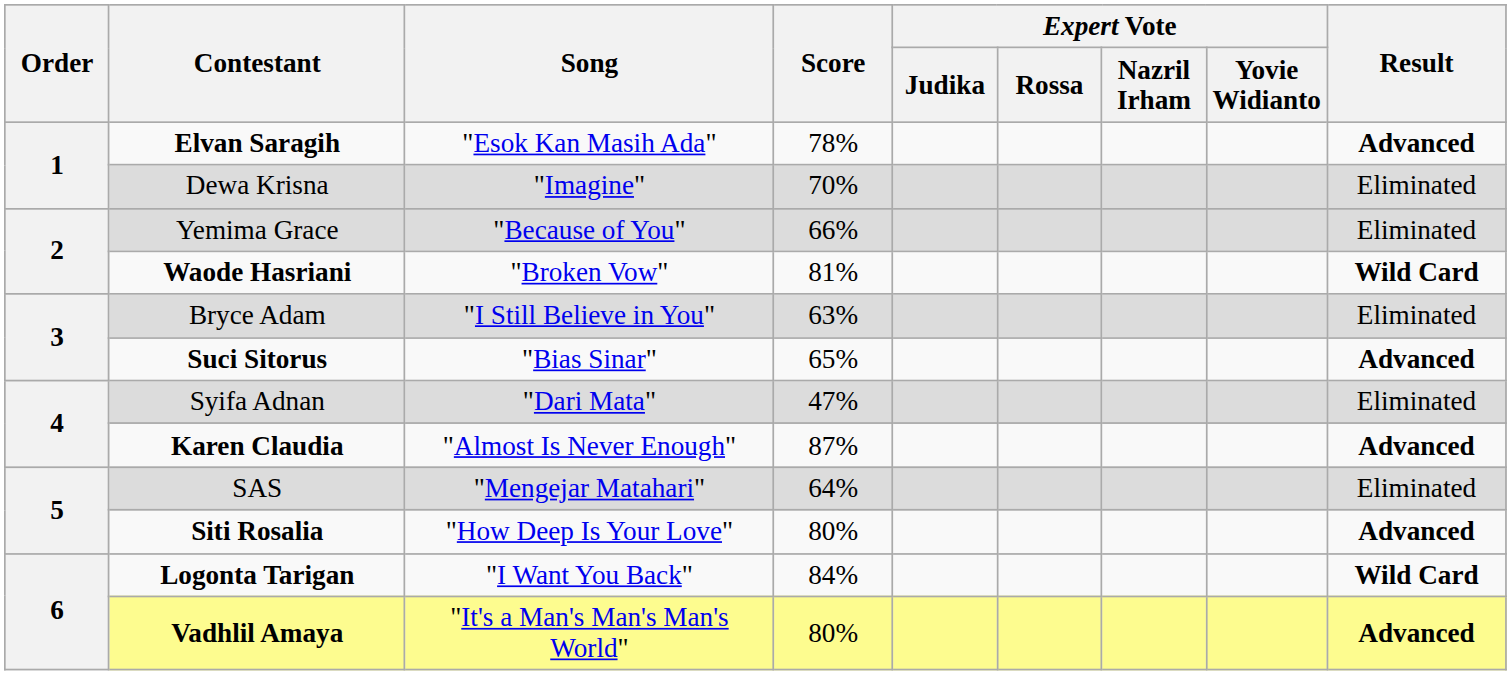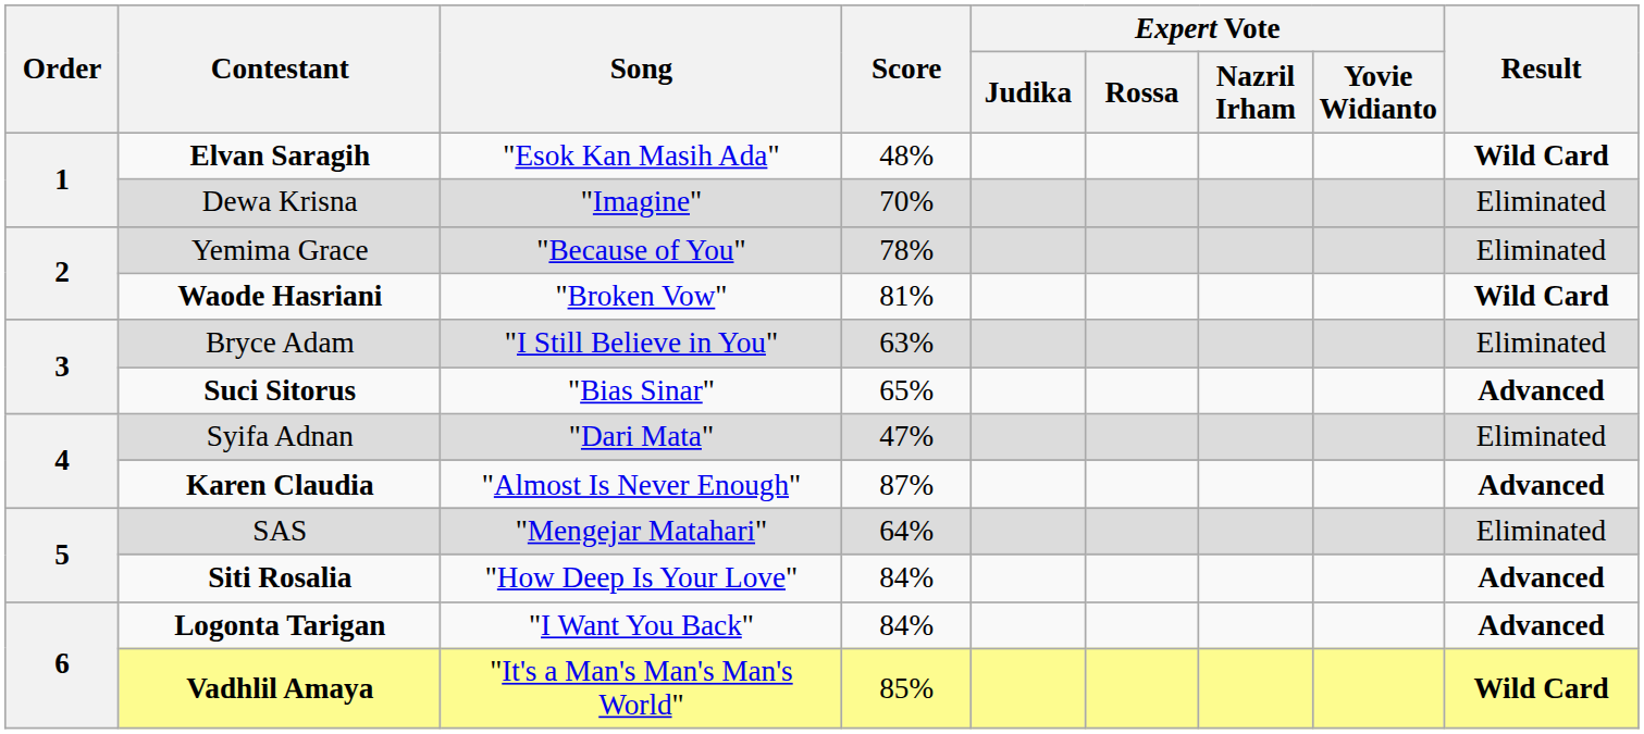Elvan Saragih | Score: 78% -> 48%
Elvan Saragih | Result: Advanced -> Wild Card
Yemima Grace | Score: 66% -> 78%
Siti Rosalia | Score: 80% -> 84%
Logonta Tarigan | Result: Wild Card -> Advanced
Vadhlil Amaya | Score: 80% -> 85%
Vadhlil Amaya | Result: Advanced -> Wild Card
